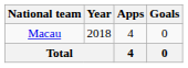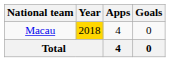Macau | Year: no background -> gold background
